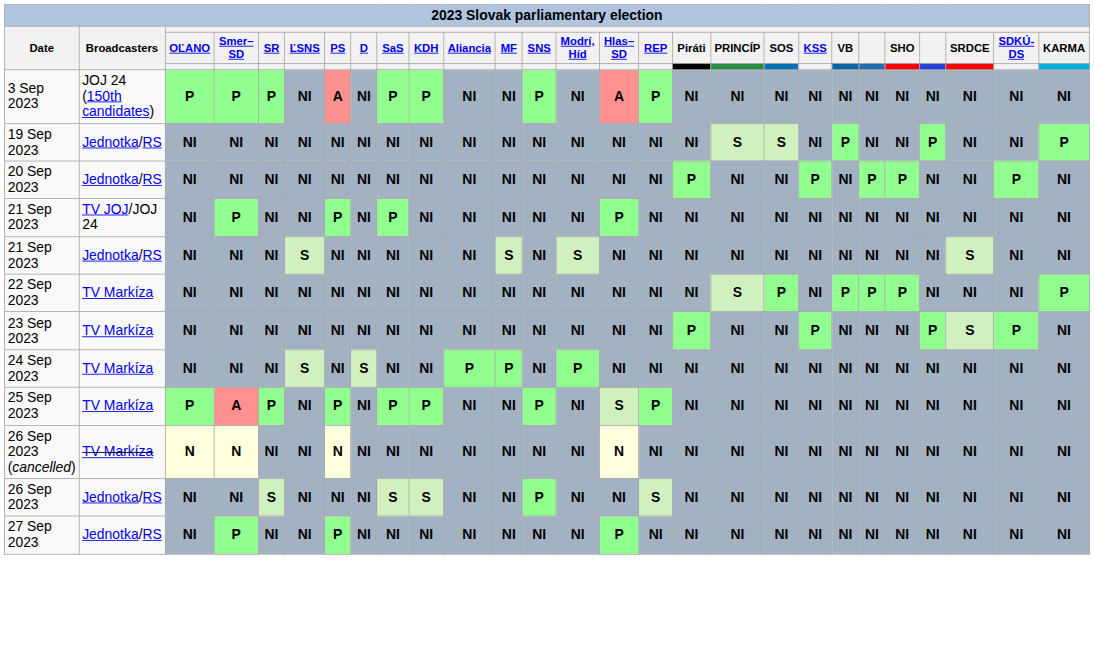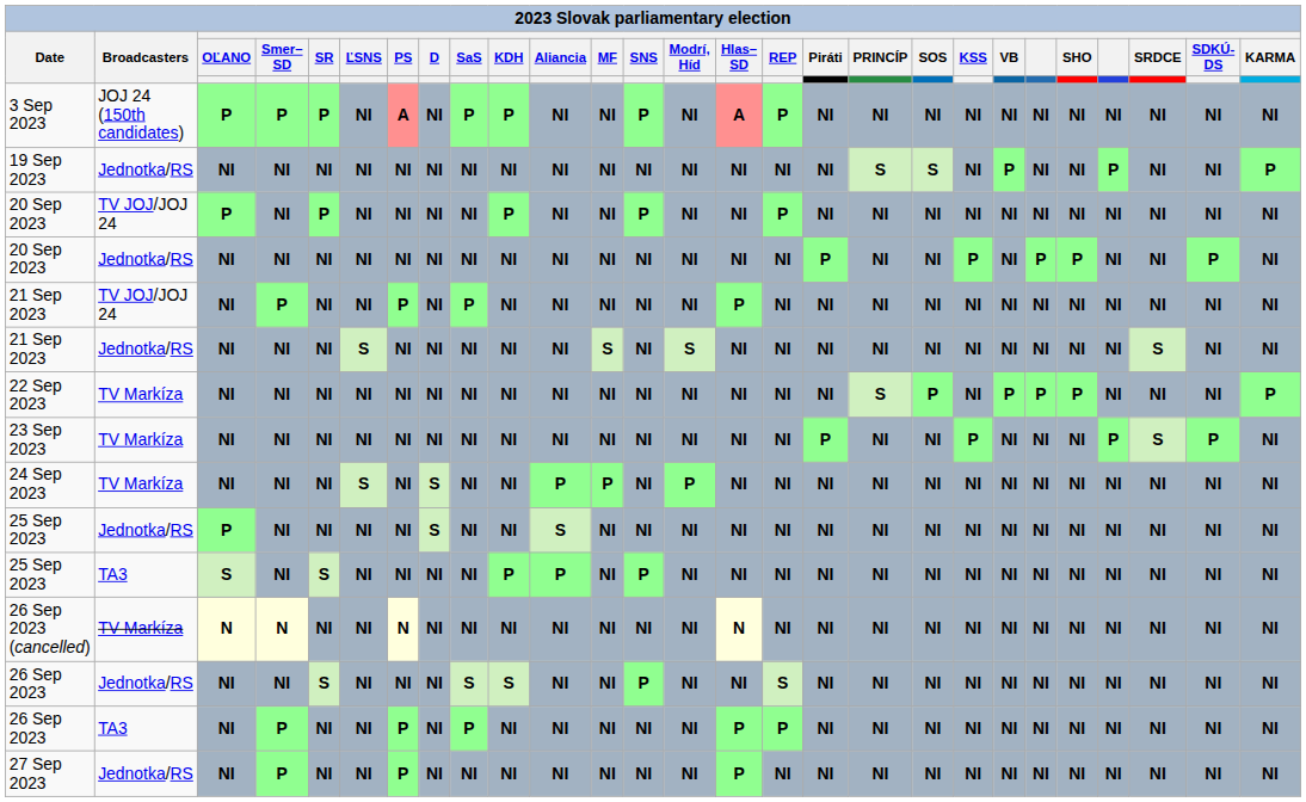+ row: 20 Sep 2023 | TV JOJ/JOJ 24 | P | NI | P | NI | NI | NI | NI | P | NI | NI | P | NI | NI | P | NI | NI | NI | NI | NI | NI | NI | NI | NI | NI | NI
+ row: 25 Sep 2023 | Jednotka/RS | P | NI | NI | NI | NI | S | NI | NI | S | NI | NI | NI | NI | NI | NI | NI | NI | NI | NI | NI | NI | NI | NI | NI | NI
+ row: 25 Sep 2023 | TA3 | S | NI | S | NI | NI | NI | NI | P | P | NI | P | NI | NI | NI | NI | NI | NI | NI | NI | NI | NI | NI | NI | NI | NI
- row: 25 Sep 2023 | TV Markíza | P | A | P | NI | P | NI | P | P | NI | NI | P | NI | S | P | NI | NI | NI | NI | NI | NI | NI | NI | NI | NI | NI
+ row: 26 Sep 2023 | TA3 | NI | P | NI | NI | P | NI | P | NI | NI | NI | NI | NI | P | P | NI | NI | NI | NI | NI | NI | NI | NI | NI | NI | NI
